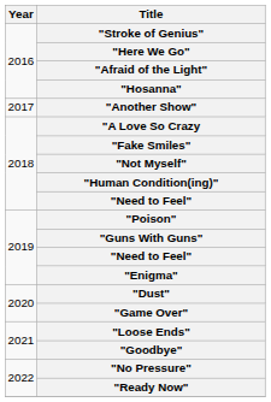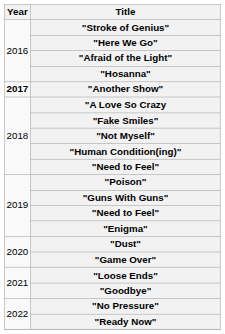"Another Show" | Year: normal -> bold
